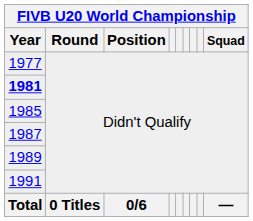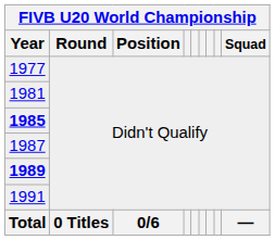1981 | Year: bold -> normal
1985 | Year: normal -> bold
1989 | Year: normal -> bold
